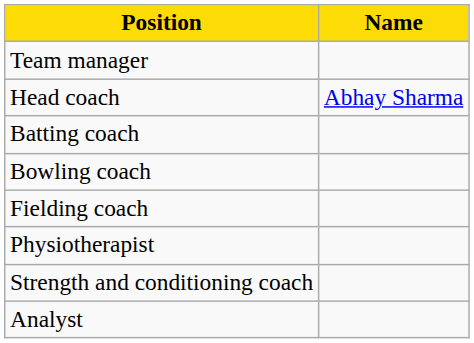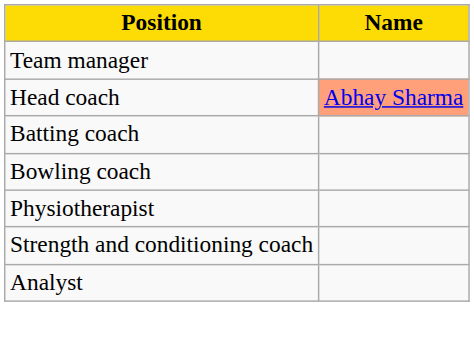Head coach | Name: no background -> lightsalmon background
- row: Fielding coach
